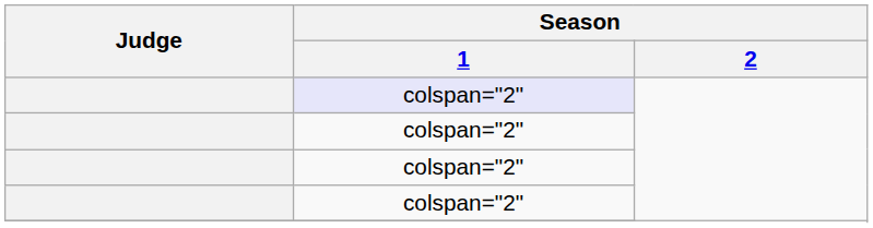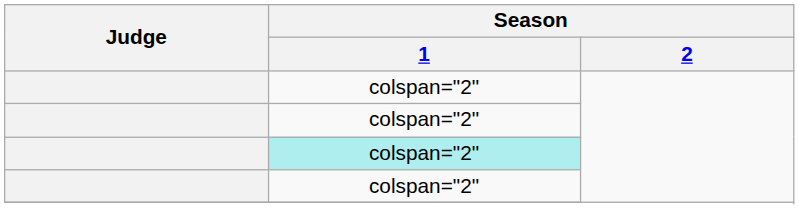row 3 | Season / 1: lavender background -> no background
row 5 | Season / 1: no background -> paleturquoise background
